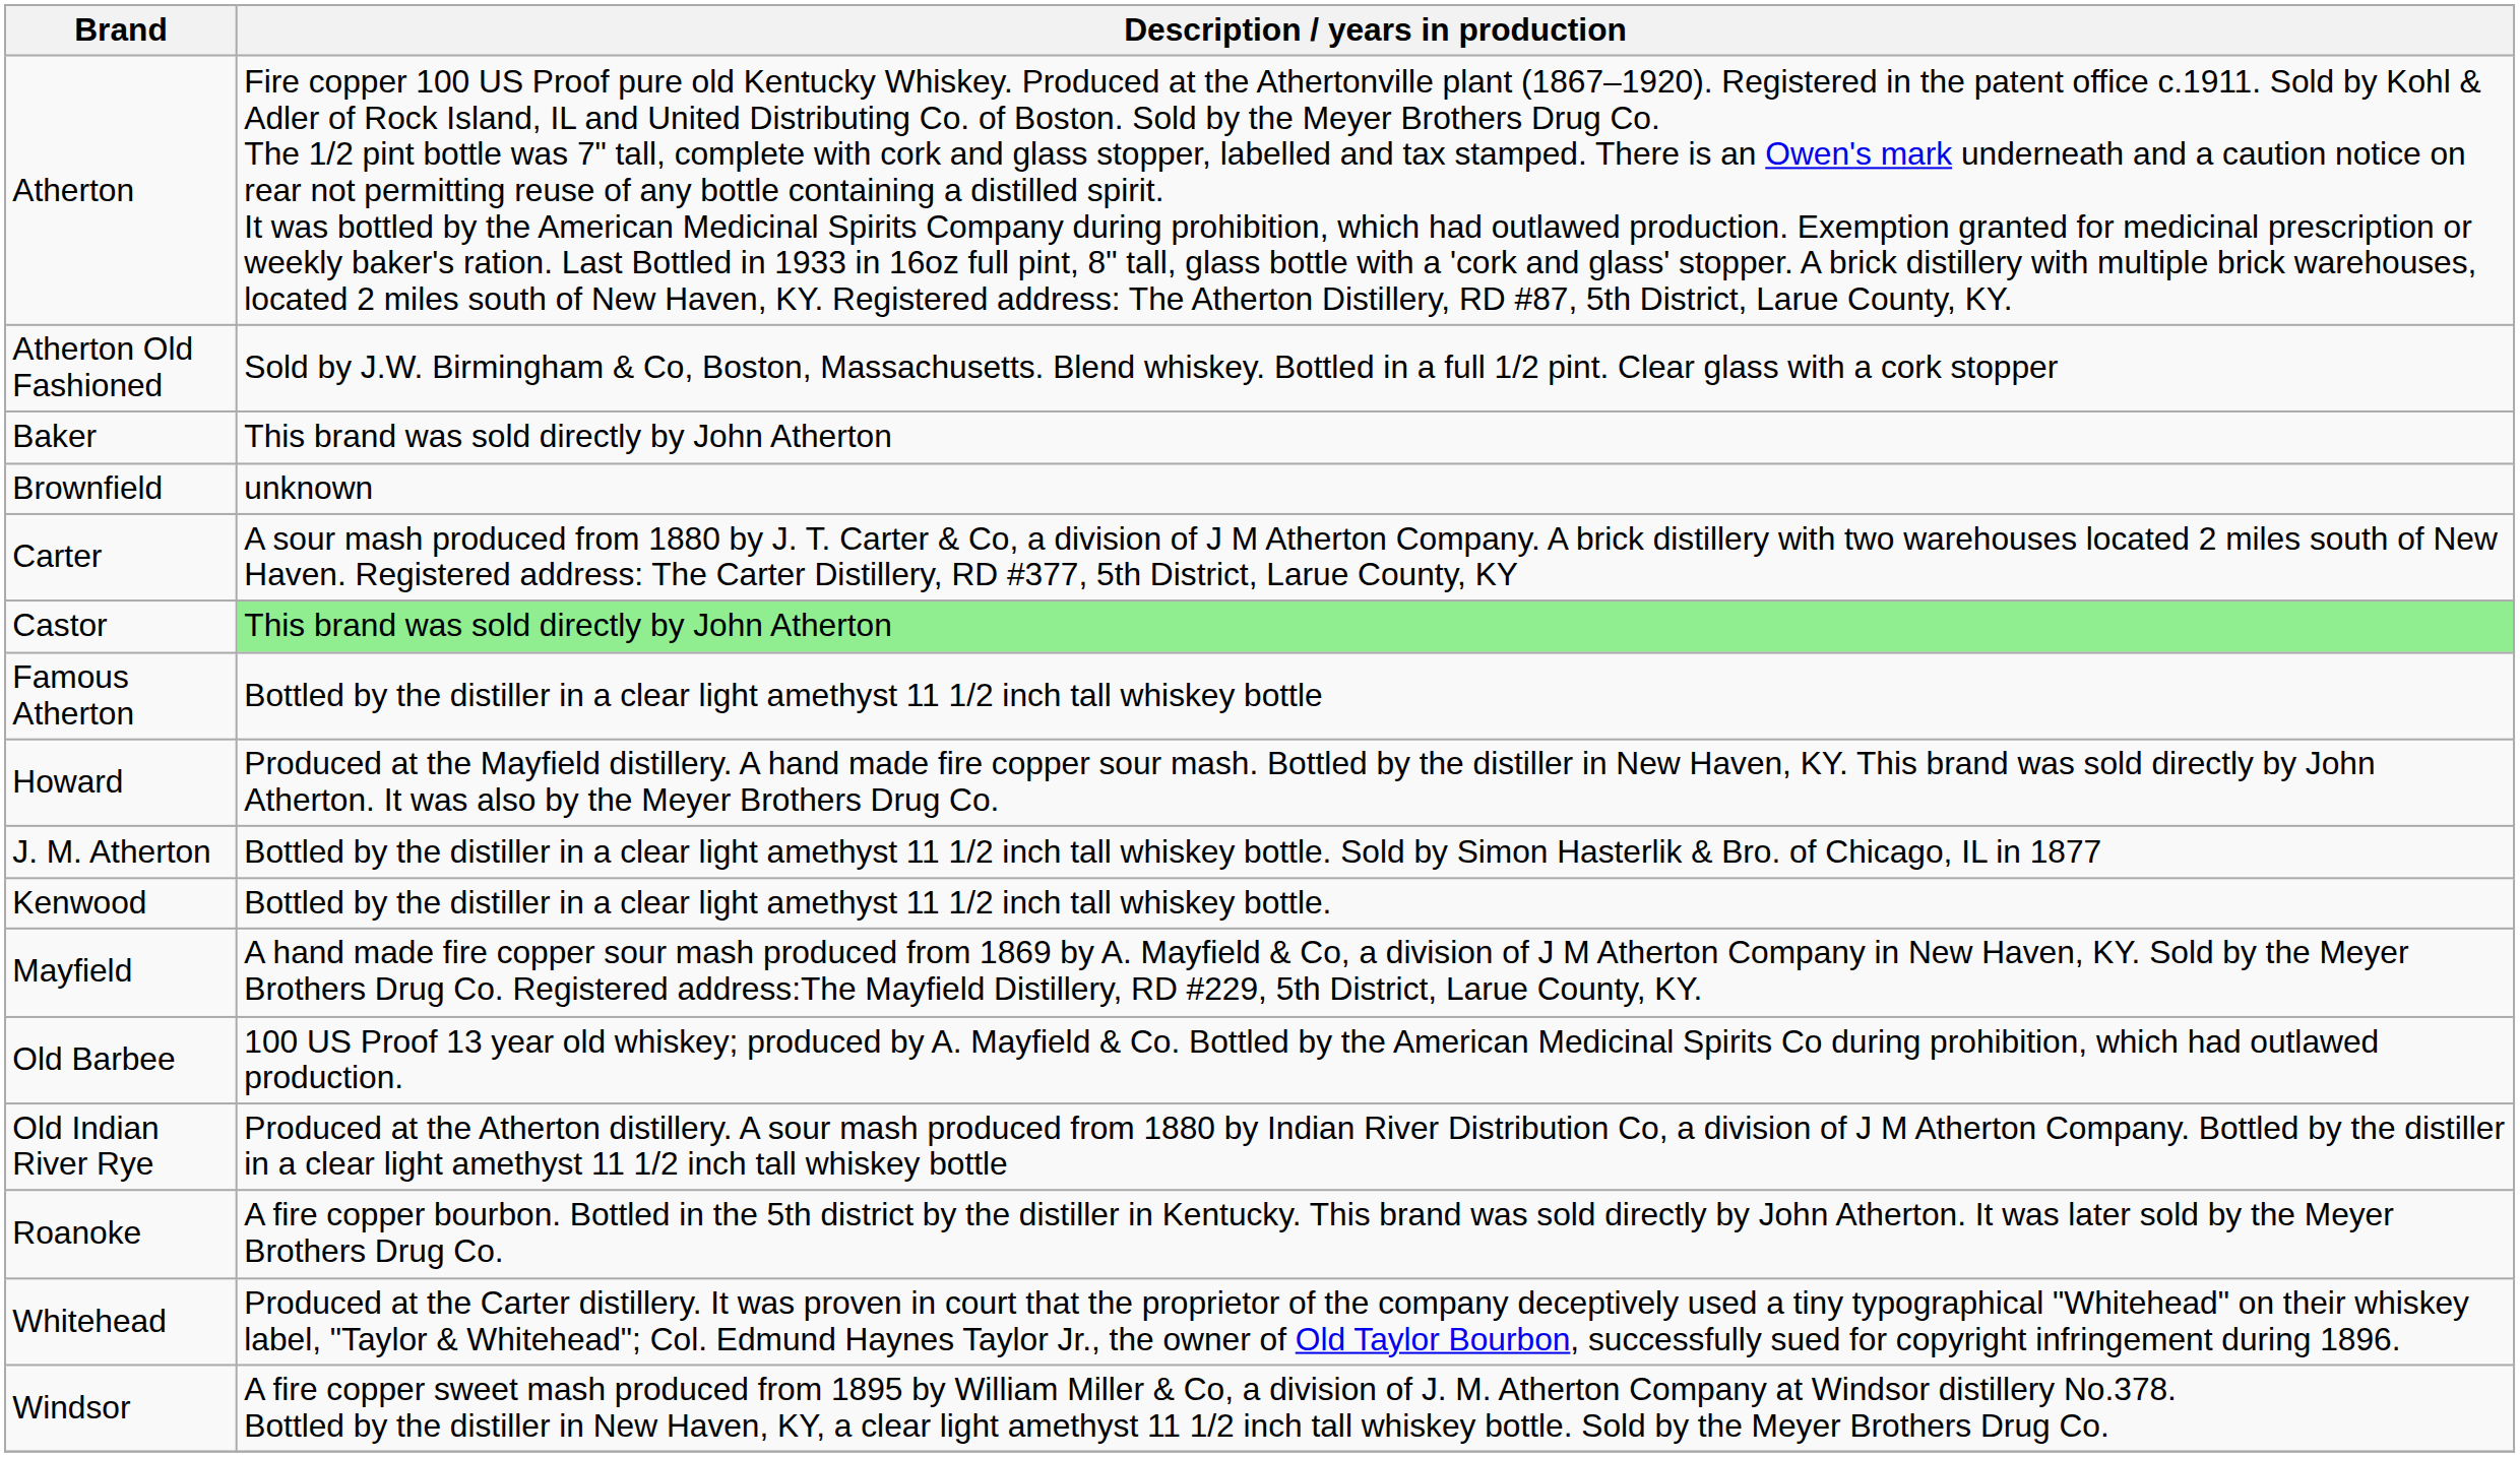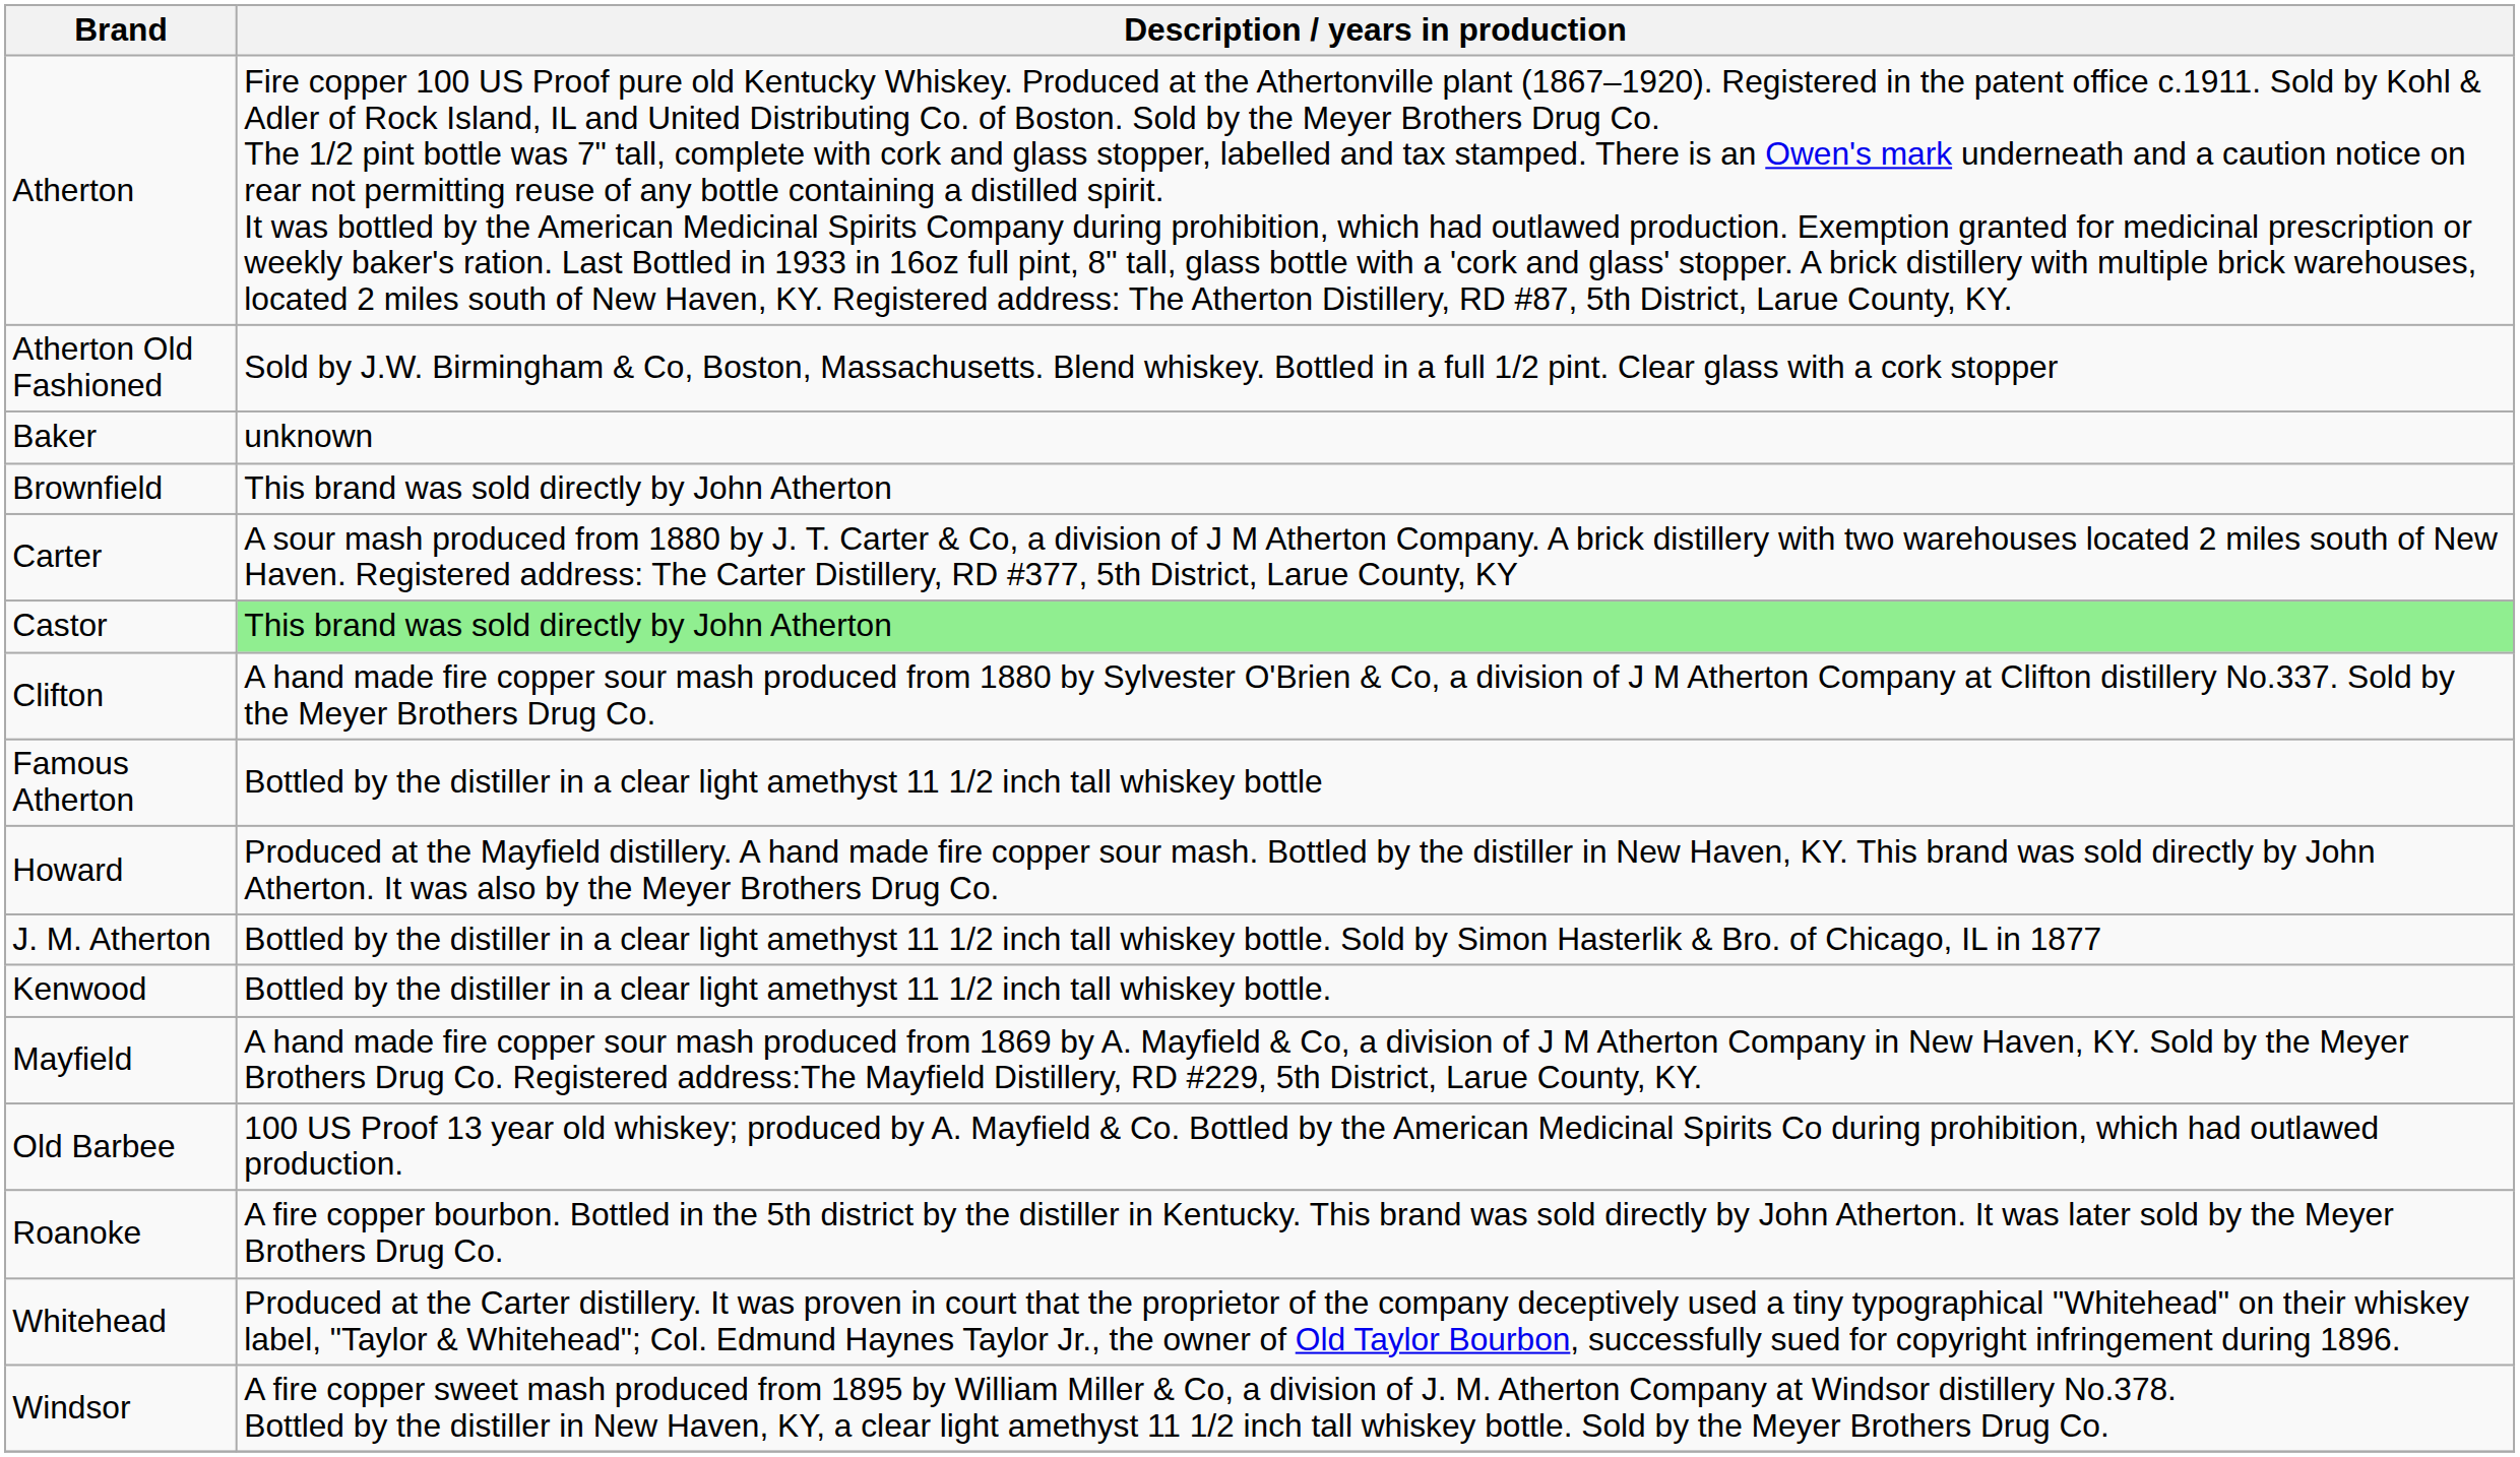Baker | Description / years in production: This brand was sold directly by John Atherton -> unknown
Brownfield | Description / years in production: unknown -> This brand was sold directly by John Atherton
+ row: Clifton | A hand made fire copper sour mash produced from 1880 by Sylvester O'Brien & Co, a division of J M Atherton Company at Clifton distillery No.337. Sold by the Meyer Brothers Drug Co.
- row: Old Indian River Rye | Produced at the Atherton distillery. A sour mash produced from 1880 by Indian River Distribution Co, a division of J M Atherton Company. Bottled by the distiller in a clear light amethyst 11 1/2 inch tall whiskey bottle
